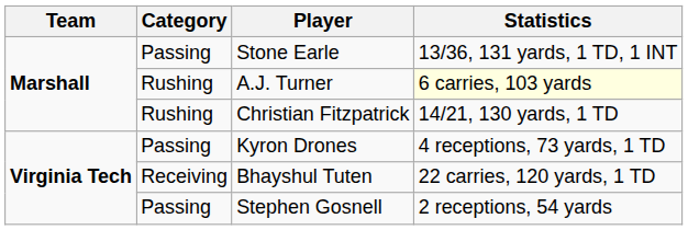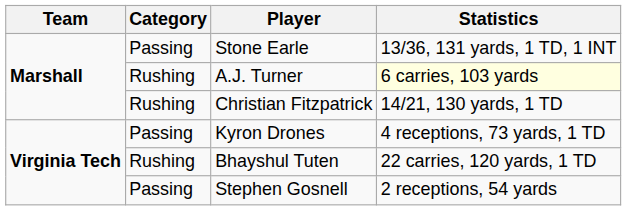Bhayshul Tuten | Category: Receiving -> Rushing
